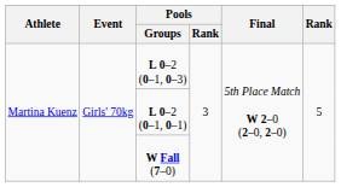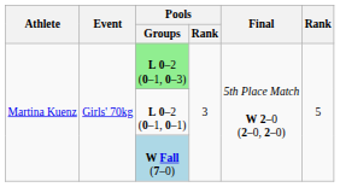L 0–2 (0–1, 0–3) | Pools / Groups: no background -> lightgreen background
W Fall (7–0) | Pools / Groups: no background -> lightblue background
